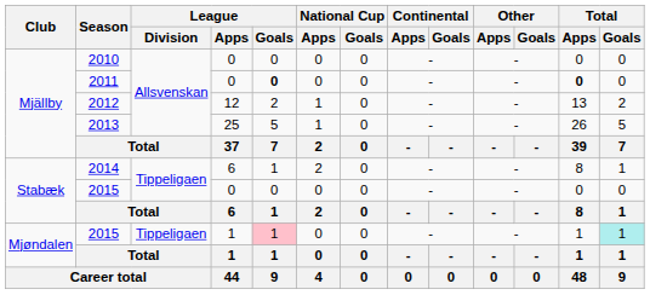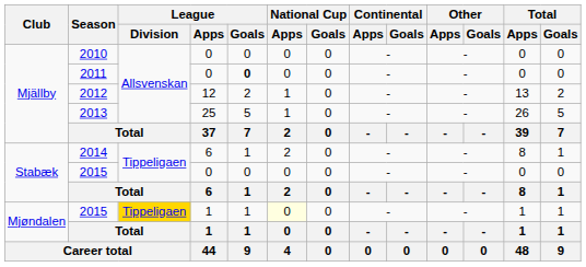2011 | Total / Apps: bold -> normal
2015 / 1 | League / Division: no background -> gold background
2015 / 1 | League / Goals: pink background -> no background
2015 / 1 | National Cup / Apps: no background -> lightyellow background
2015 / 1 | Total / Goals: paleturquoise background -> no background
